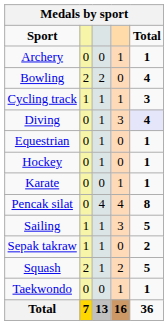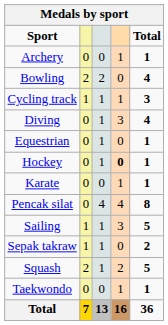Diving | Total: lavender background -> no background
Hockey | column 4: normal -> bold
